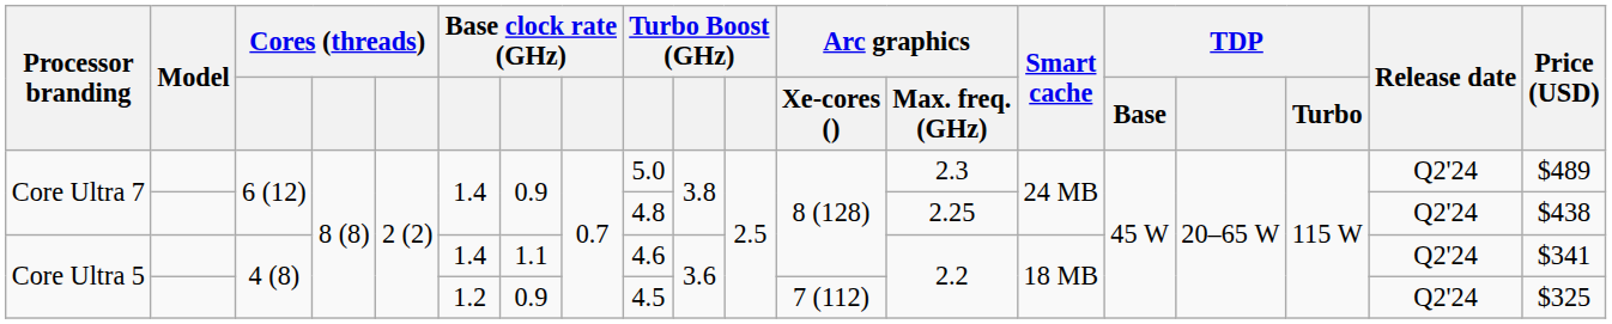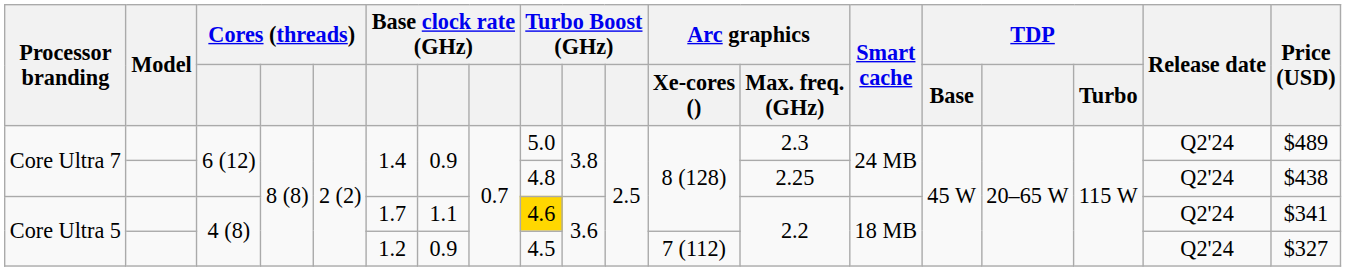row 5 | column 6: 1.4 -> 1.7
row 5 | column 9: no background -> gold background
row 6 | Price (USD): $325 -> $327
